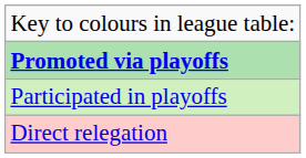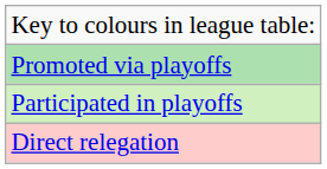row 2 | column 1: bold -> normal
